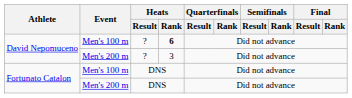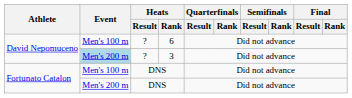6 | Heats / Rank: bold -> normal
3 | Event: no background -> lightblue background
